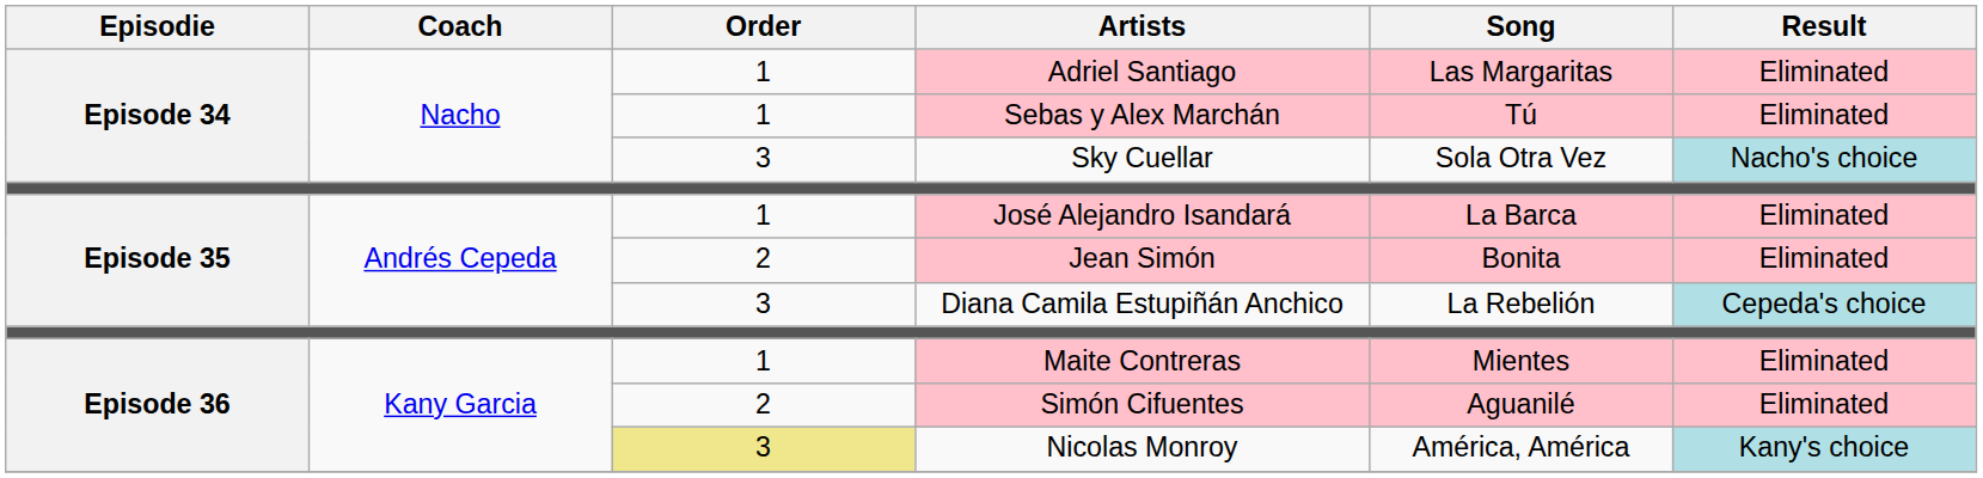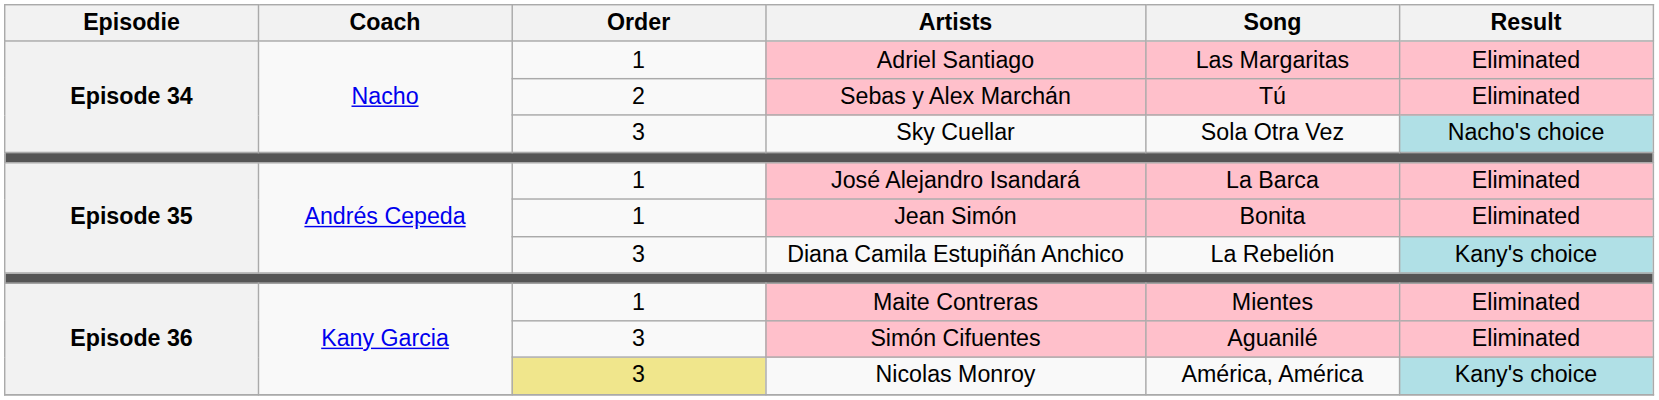Sebas y Alex Marchán | Order: 1 -> 2
Jean Simón | Order: 2 -> 1
Diana Camila Estupiñán Anchico | Result: Cepeda's choice -> Kany's choice
Simón Cifuentes | Order: 2 -> 3
